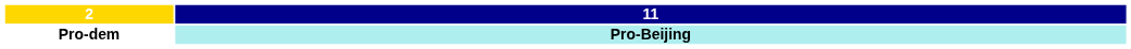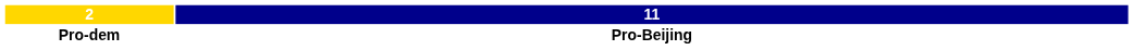Pro-dem | 11: paleturquoise background -> no background
